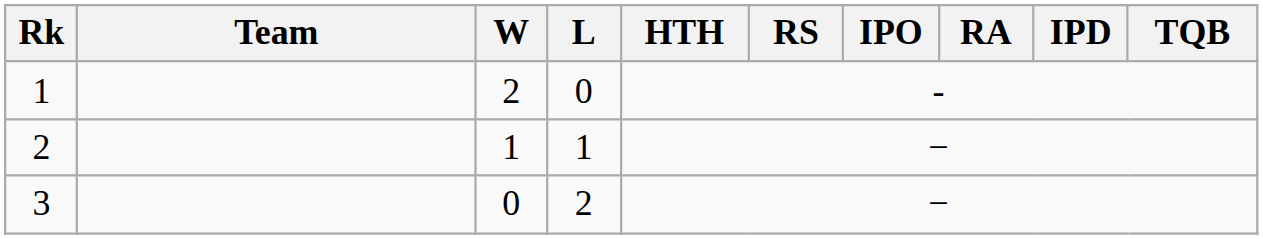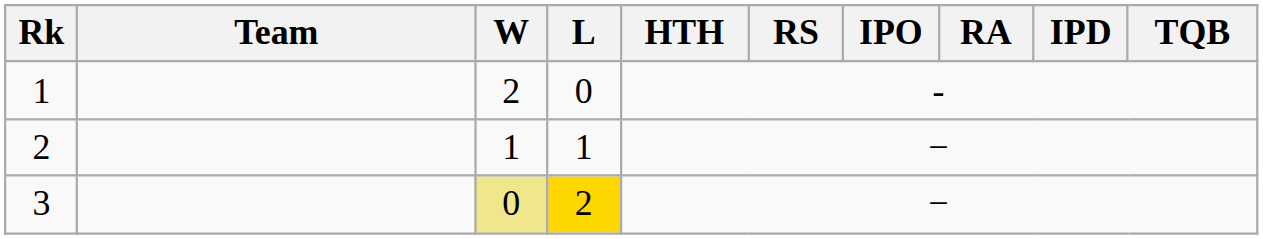3 | W: no background -> khaki background
3 | L: no background -> gold background
